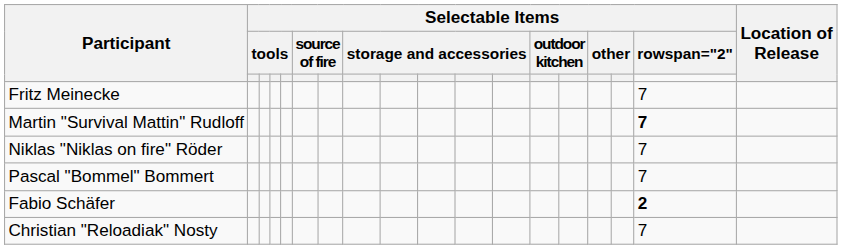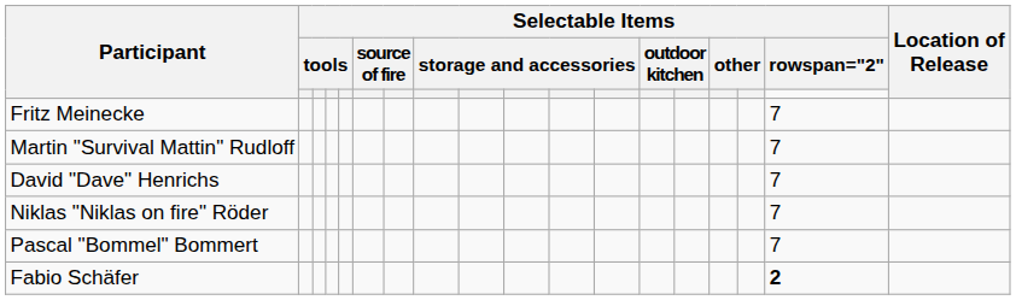Martin "Survival Mattin" Rudloff | Selectable Items / rowspan="2": bold -> normal
+ row: David "Dave" Henrichs | 7
- row: Christian "Reloadiak" Nosty | 7
